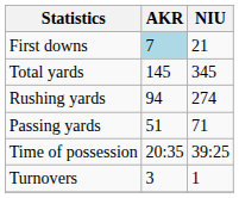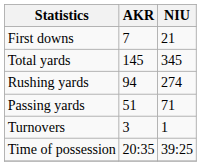First downs | AKR: lightblue background -> no background
rows swapped: Turnovers <-> Time of possession
